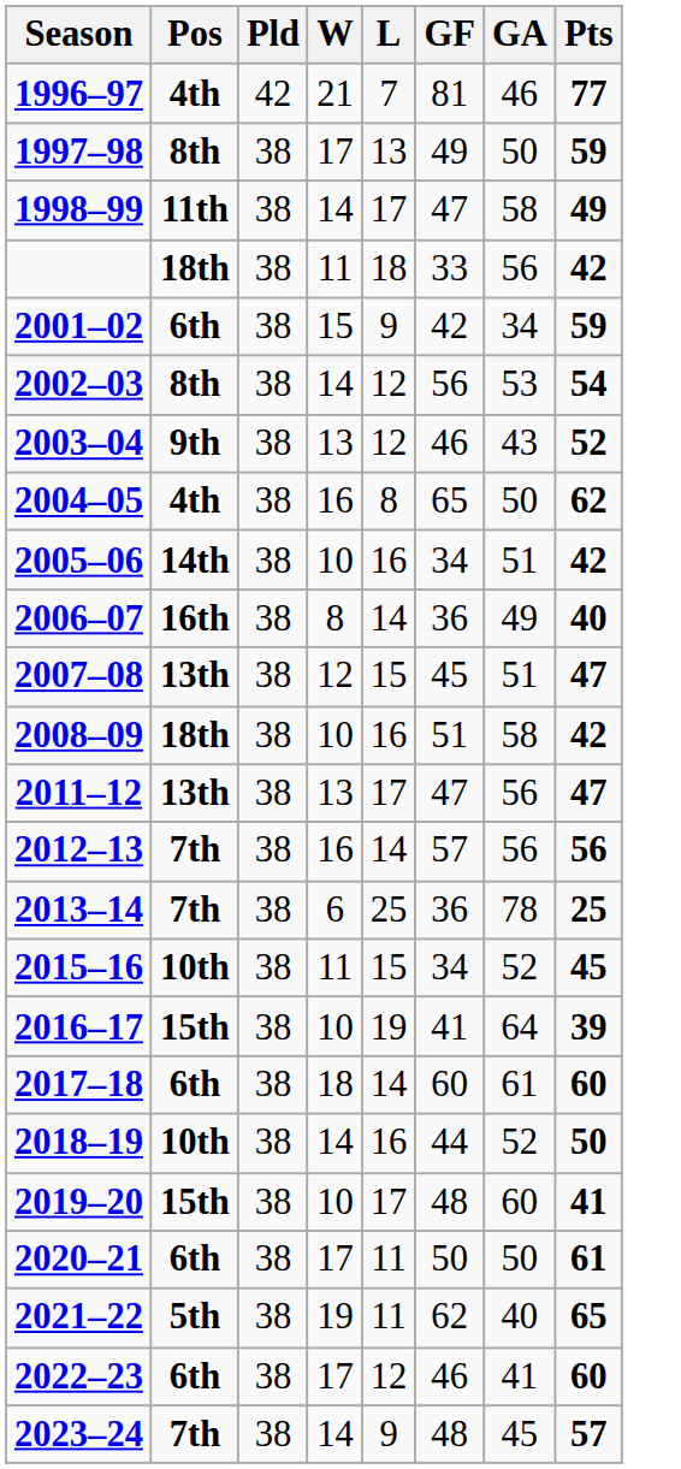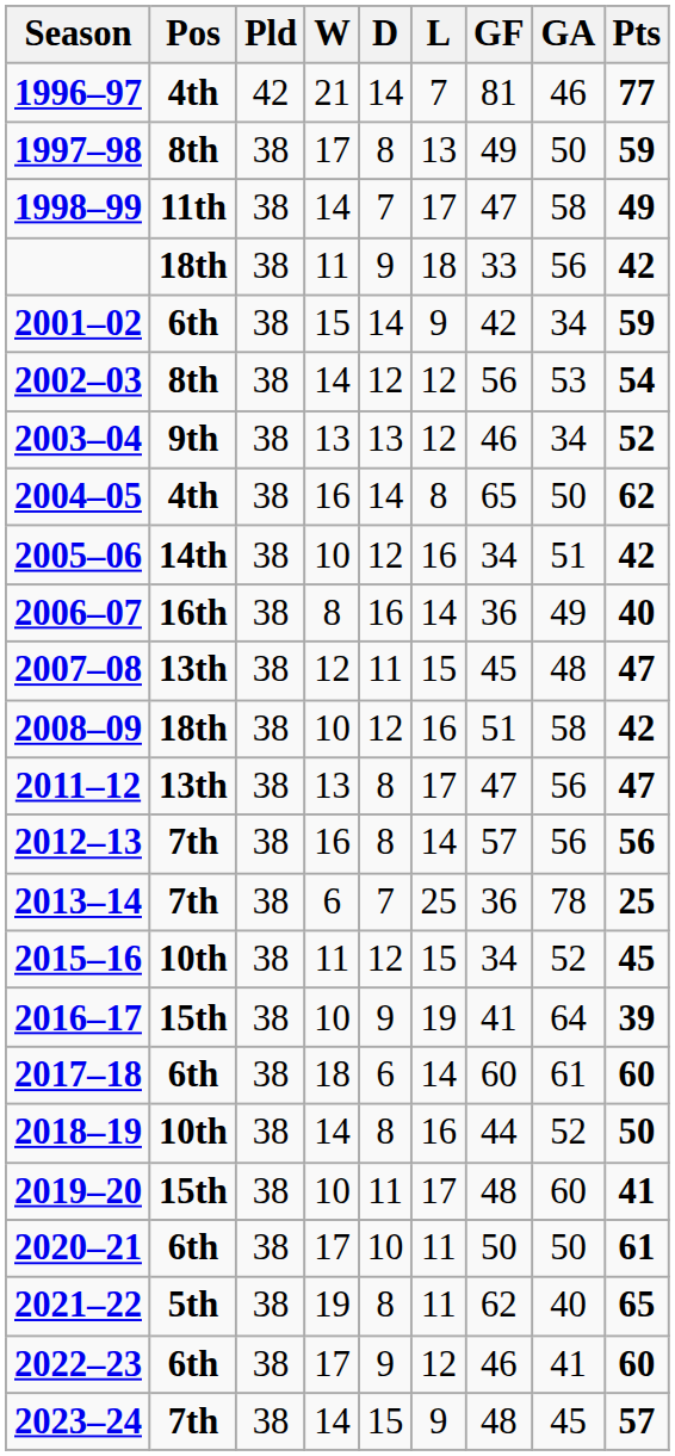+ column: D | 14 | 8 | 7 | 9 | 14 | 12 | 13 | 14 | 12 | 16 | 11 | 12 | 8 | 8 | 7 | 12 | 9 | 6 | 8 | 11 | 10 | 8 | 9 | 15
2003–04 | GA: 43 -> 34
2007–08 | GA: 51 -> 48
